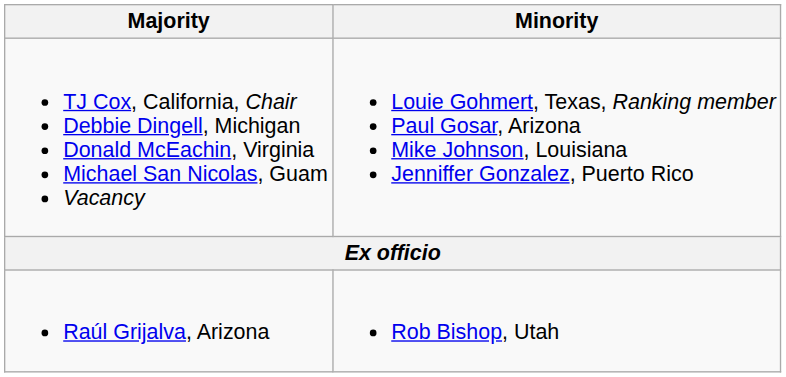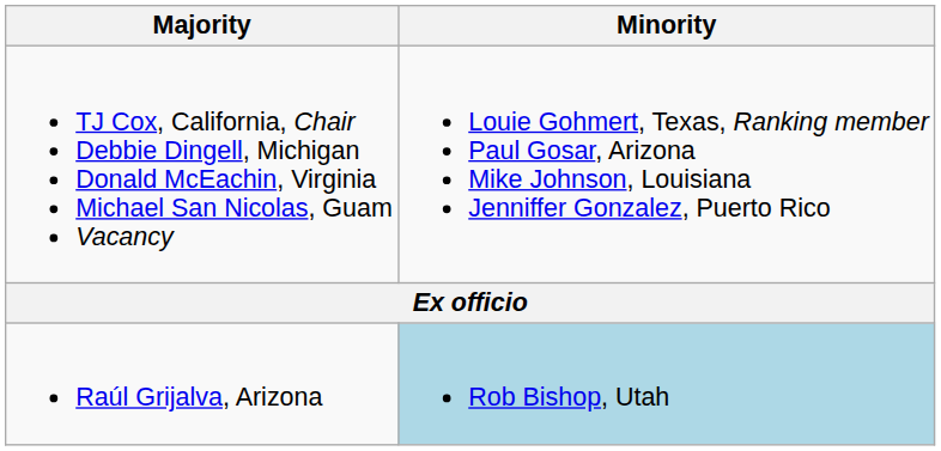Raúl Grijalva, Arizona | Minority: no background -> lightblue background
